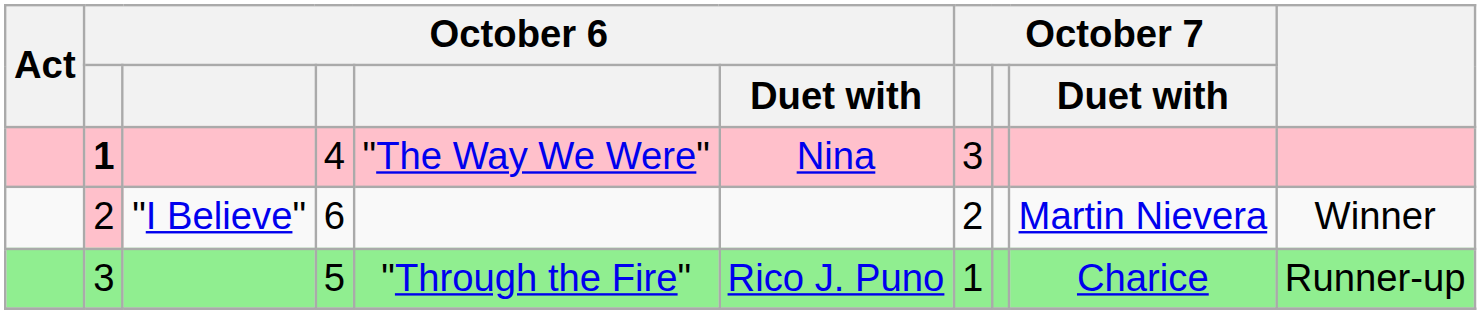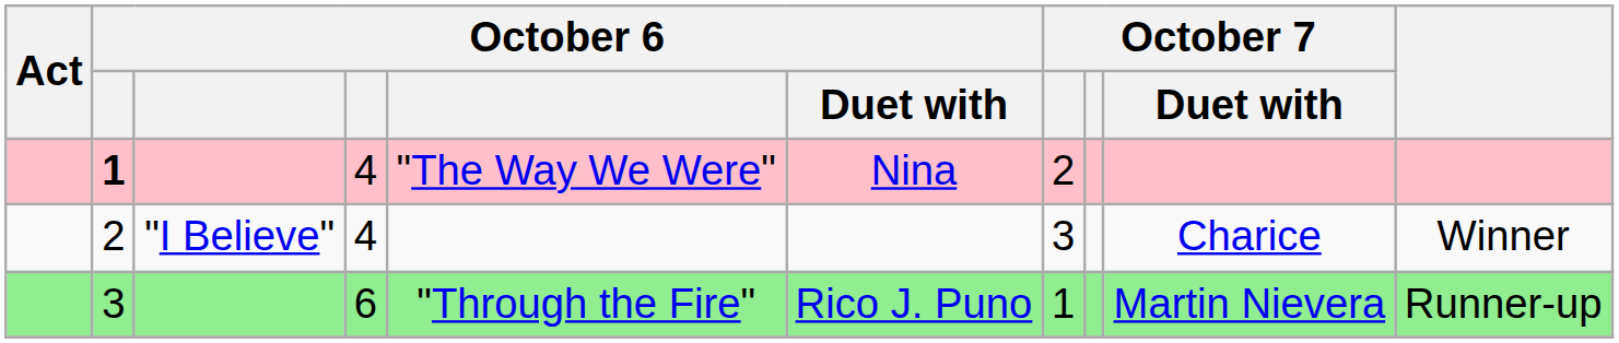row 3 | column 7: 3 -> 2
row 4 | column 2: pink background -> no background
row 4 | column 4: 6 -> 4
row 4 | column 7: 2 -> 3
row 4 | October 7 / Duet with: Martin Nievera -> Charice
row 5 | column 4: 5 -> 6
row 5 | October 7 / Duet with: Charice -> Martin Nievera
